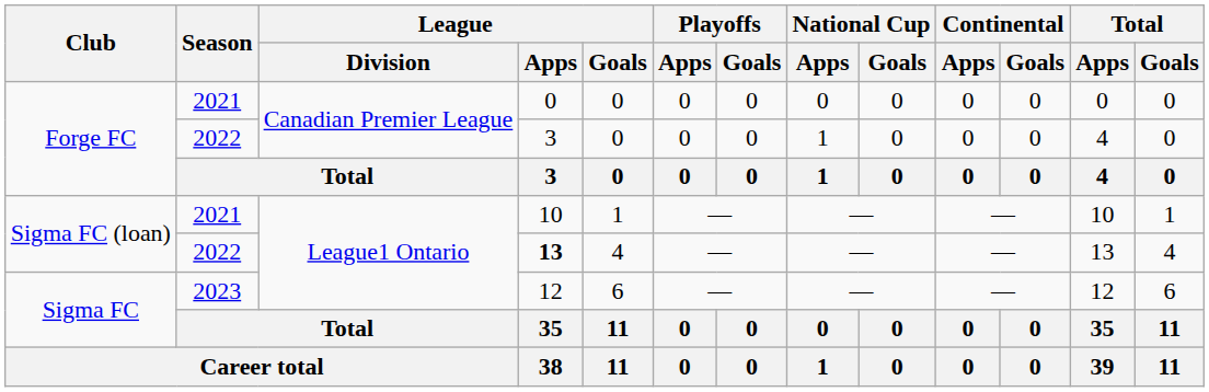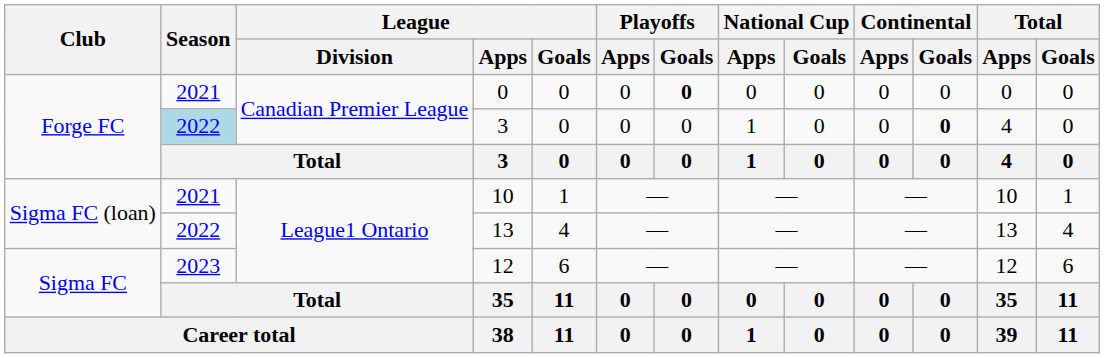row 3 | Playoffs / Goals: normal -> bold
row 4 | Season: no background -> lightblue background
row 4 | Continental / Goals: normal -> bold
row 7 | League / Apps: bold -> normal
